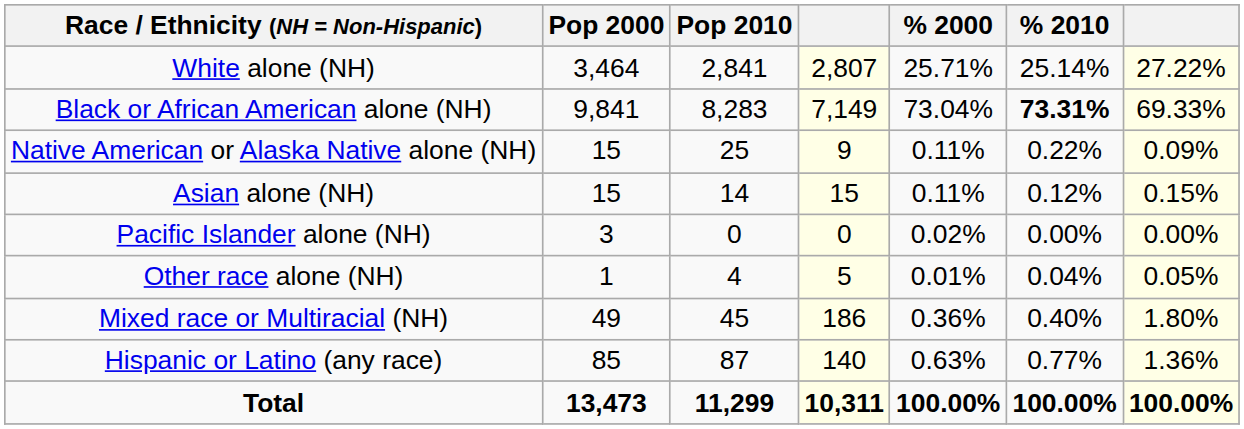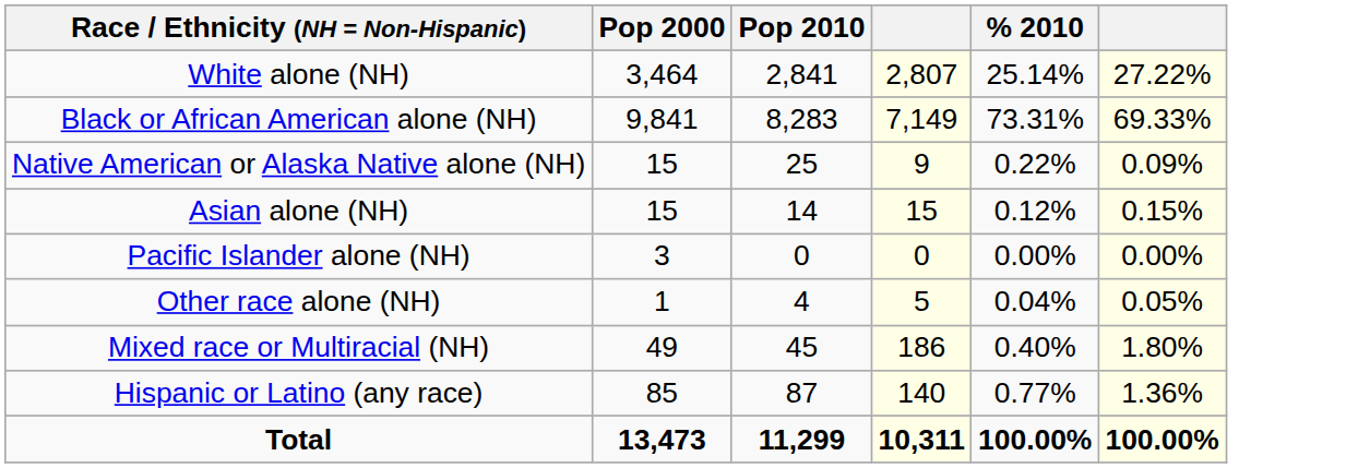- column: % 2000 | 25.71% | 73.04% | 0.11% | 0.11% | 0.02% | 0.01% | 0.36% | 0.63% | 100.00%
Black or African American alone (NH) | % 2010: bold -> normal
